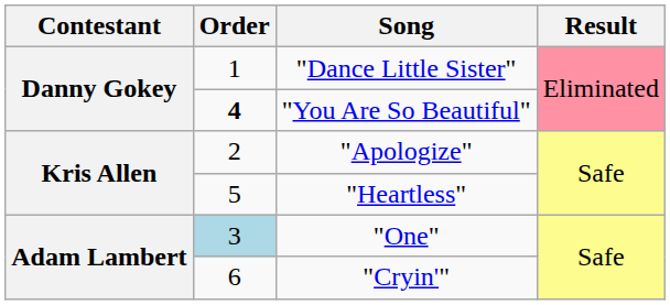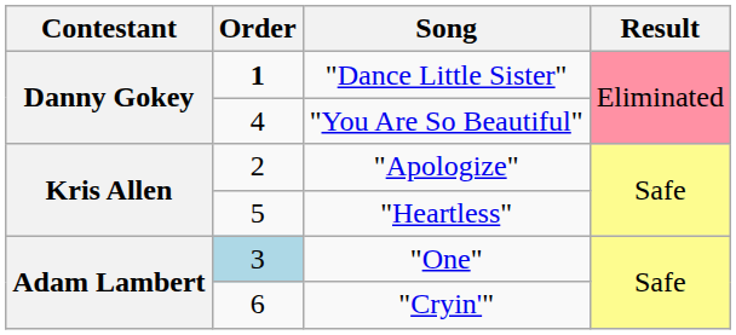"Dance Little Sister" | Order: normal -> bold
"You Are So Beautiful" | Order: bold -> normal
